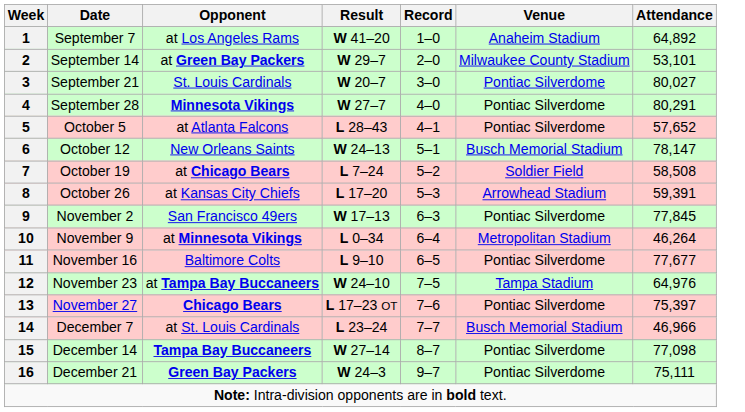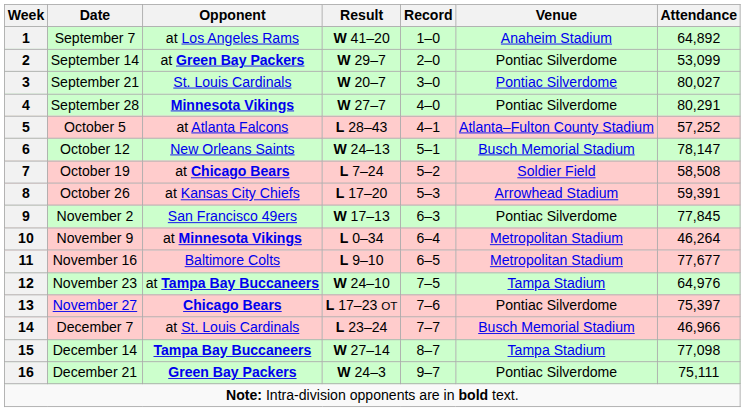2 | Venue: Milwaukee County Stadium -> Pontiac Silverdome
2 | Attendance: 53,101 -> 53,099
5 | Venue: Pontiac Silverdome -> Atlanta–Fulton County Stadium
5 | Attendance: 57,652 -> 57,252
11 | Venue: Pontiac Silverdome -> Metropolitan Stadium
15 | Venue: Pontiac Silverdome -> Tampa Stadium
